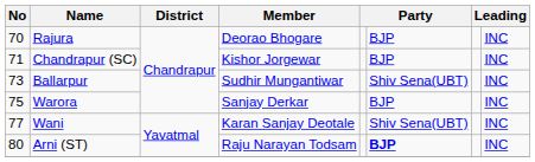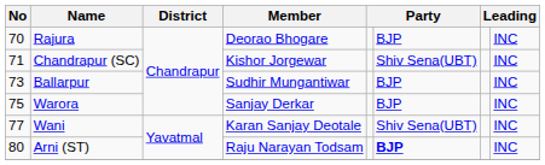Chandrapur (SC) | column 6: BJP -> Shiv Sena(UBT)
Ballarpur | column 6: Shiv Sena(UBT) -> BJP
